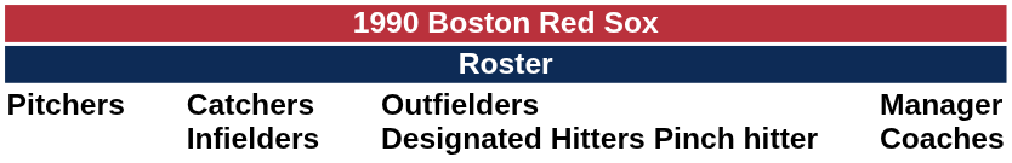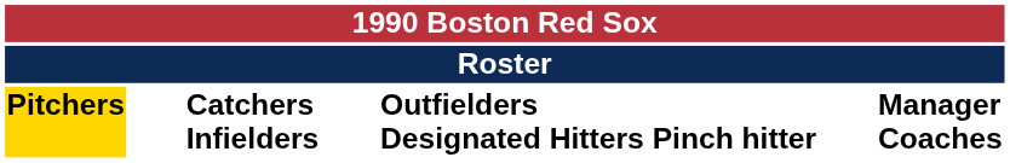Pitchers | column 1: no background -> gold background
